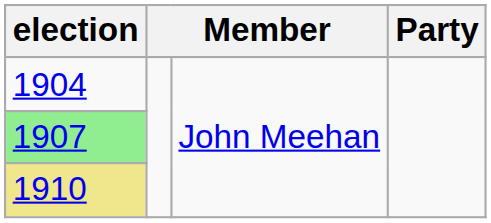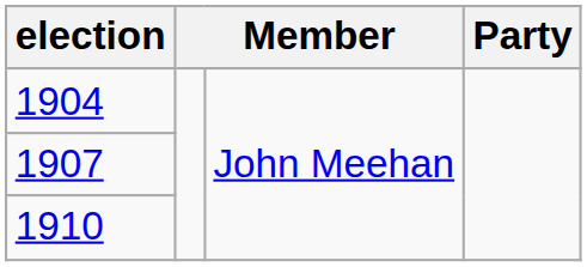1907 | election: lightgreen background -> no background
1910 | election: khaki background -> no background
